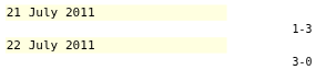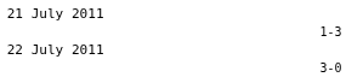21 July 2011 | column 1: lightyellow background -> no background
22 July 2011 | column 1: lightyellow background -> no background
